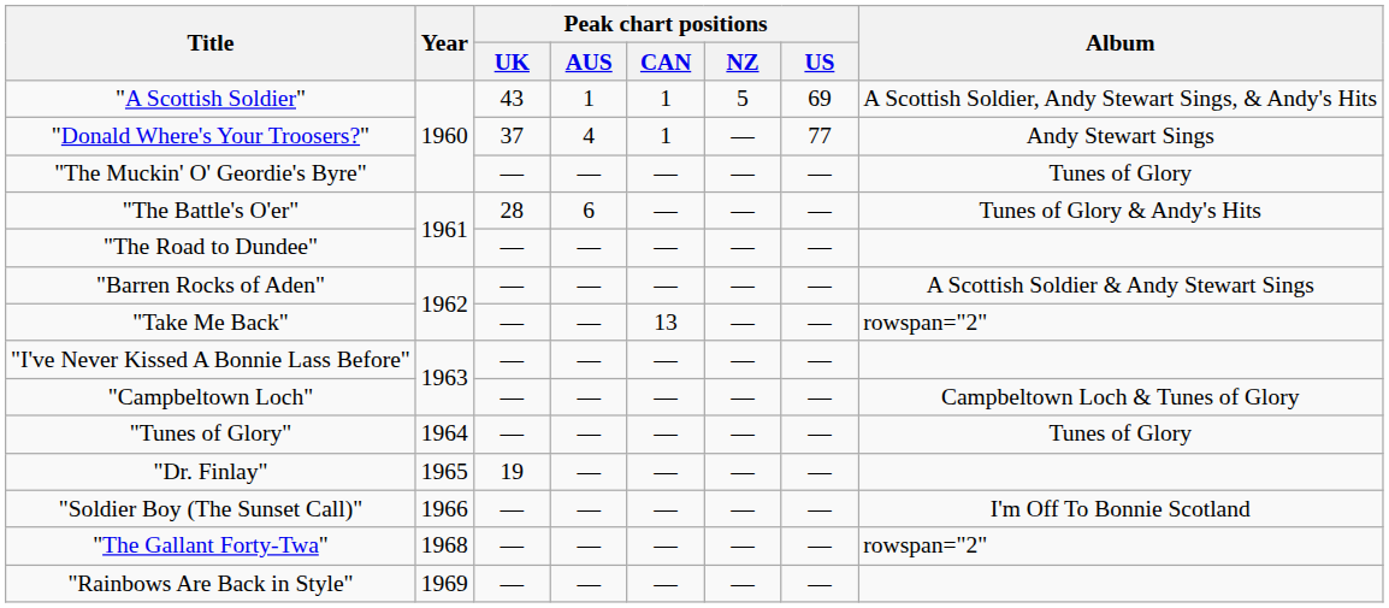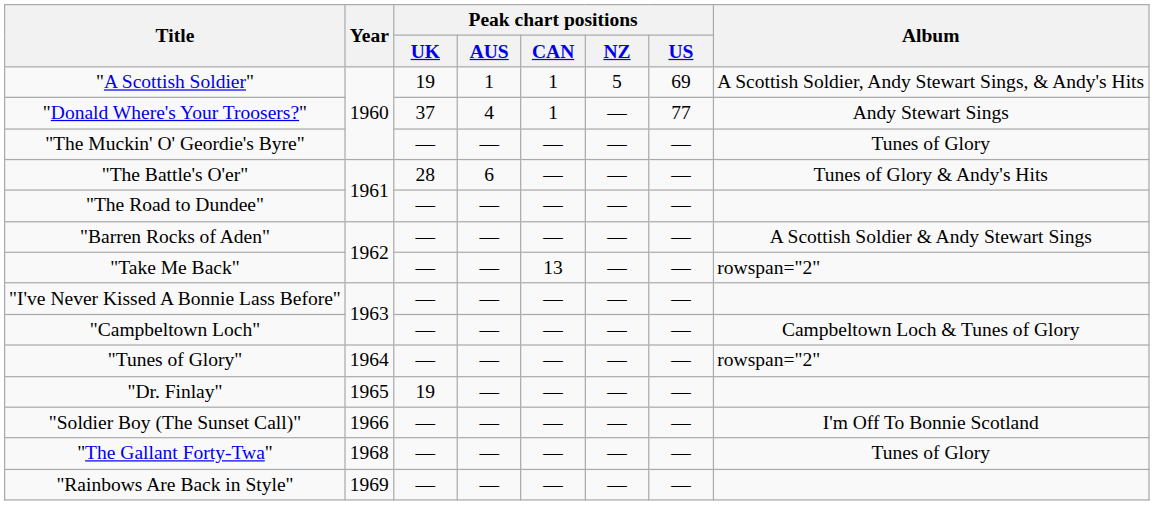"A Scottish Soldier" | Peak chart positions / UK: 43 -> 19
"Tunes of Glory" | Album: Tunes of Glory -> rowspan="2"
"The Gallant Forty-Twa" | Album: rowspan="2" -> Tunes of Glory
